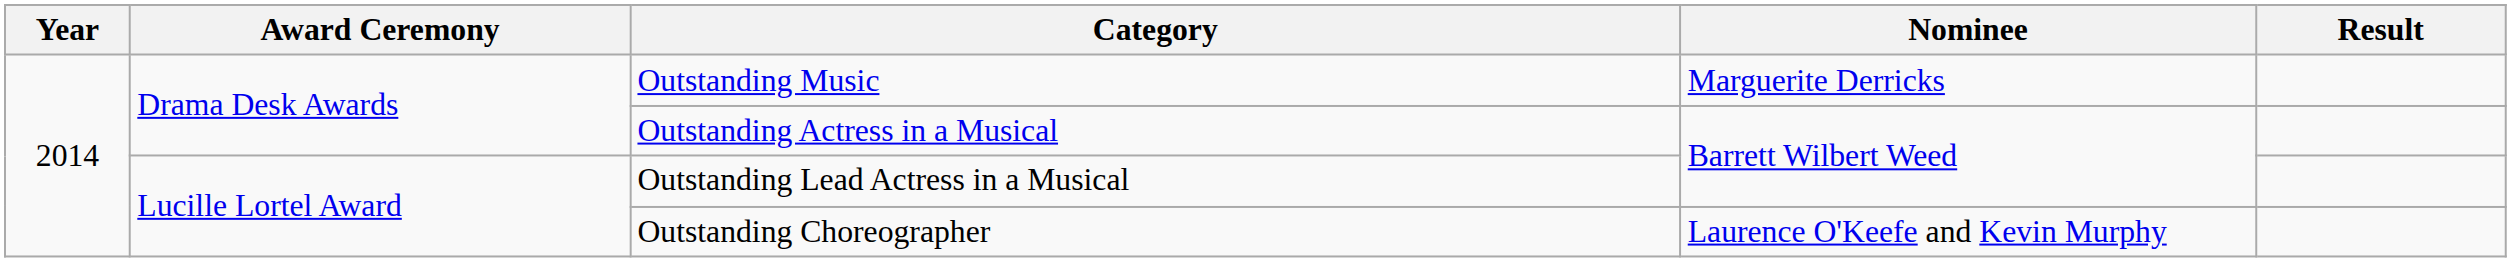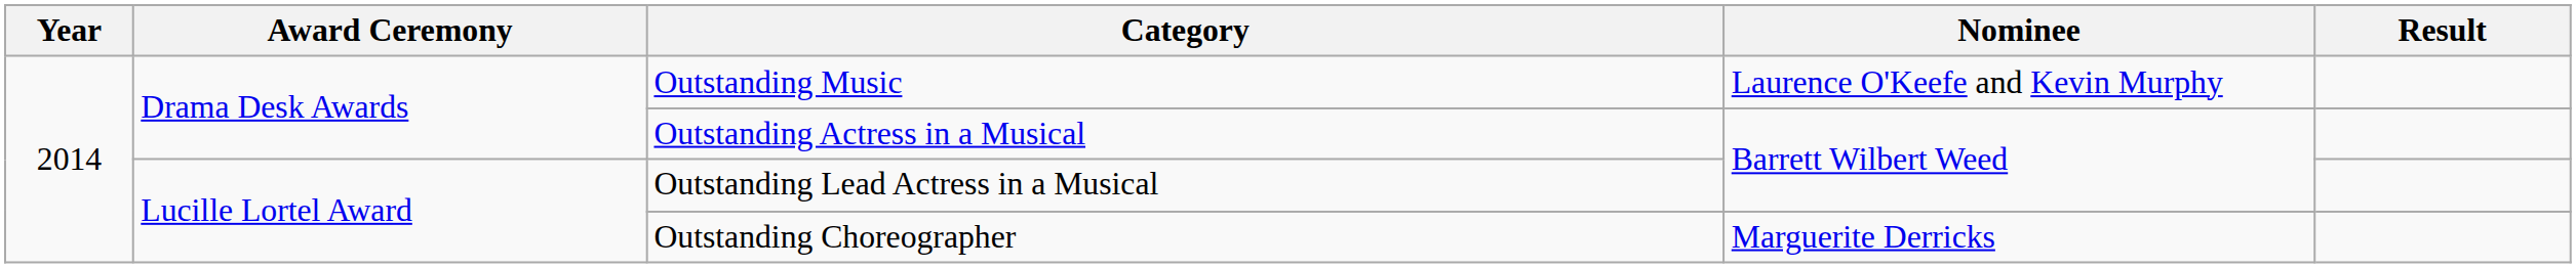Outstanding Music | Nominee: Marguerite Derricks -> Laurence O'Keefe and Kevin Murphy
Outstanding Choreographer | Nominee: Laurence O'Keefe and Kevin Murphy -> Marguerite Derricks
